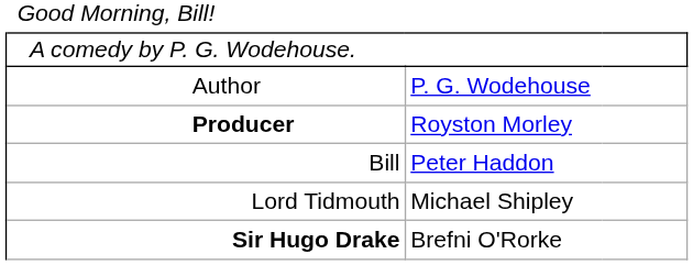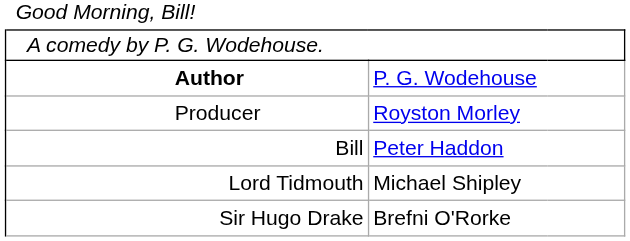Author | column 2: normal -> bold
Producer | column 2: bold -> normal
Sir Hugo Drake | column 2: bold -> normal
